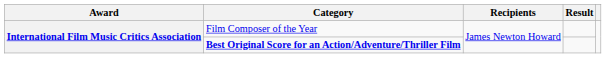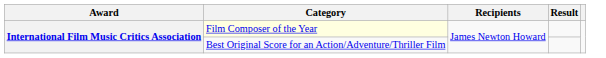Film Composer of the Year | Category: no background -> lightyellow background
Best Original Score for an Action/Adventure/Thriller Film | Category: bold -> normal
